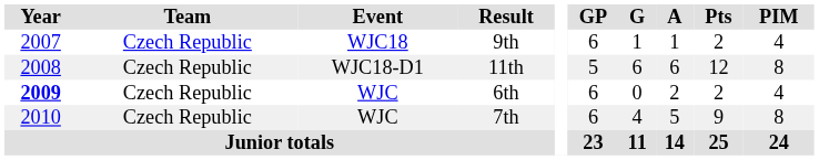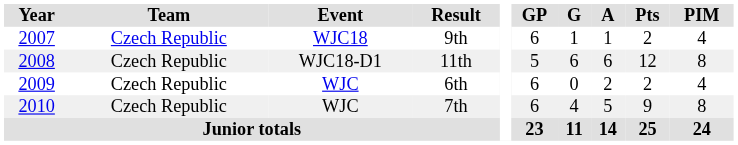6th | Year: bold -> normal
